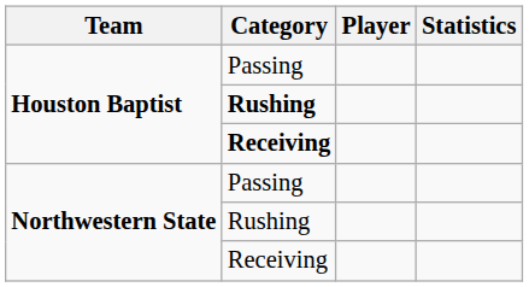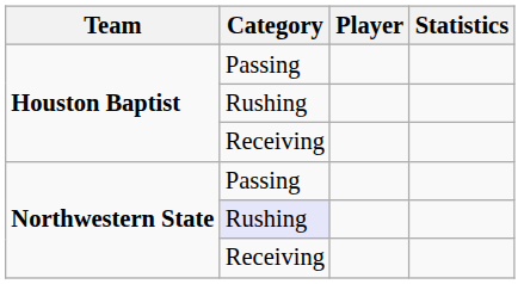Houston Baptist / Rushing | Category: bold -> normal
Houston Baptist / Receiving | Category: bold -> normal
Northwestern State / Rushing | Category: no background -> lavender background
